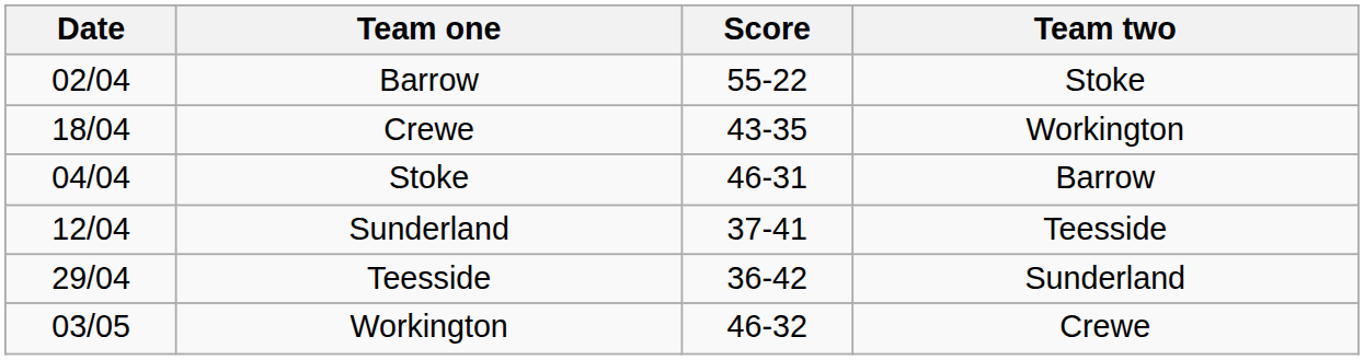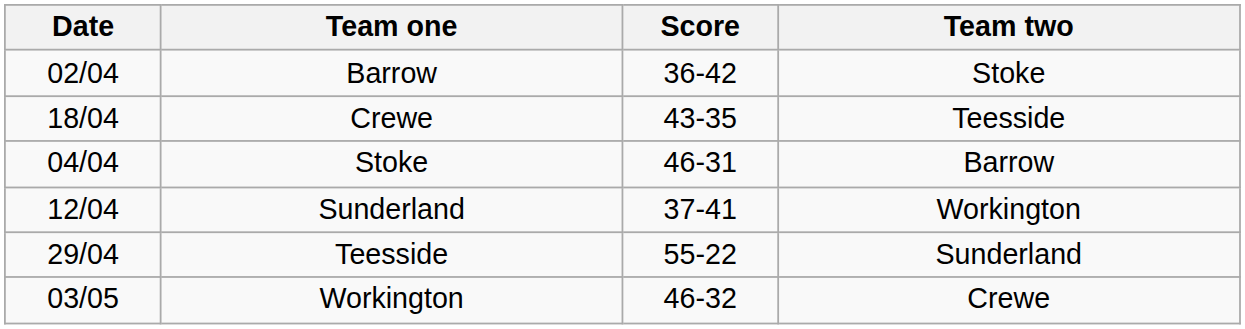row 2 | Score: 55-22 -> 36-42
row 3 | Team two: Workington -> Teesside
row 5 | Team two: Teesside -> Workington
row 6 | Score: 36-42 -> 55-22
